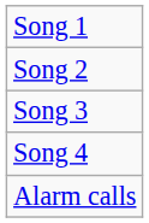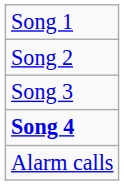row 4 | column 1: normal -> bold
